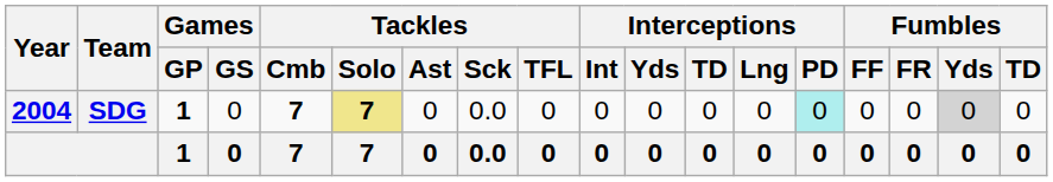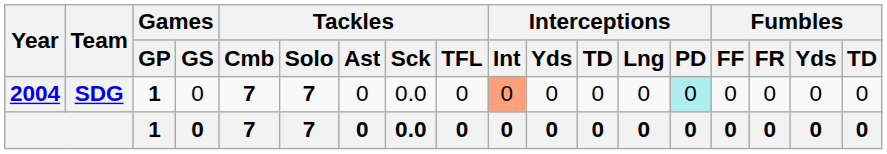SDG | Tackles / Solo: khaki background -> no background
SDG | Interceptions / Int: no background -> lightsalmon background
SDG | Fumbles / Yds: lightgrey background -> no background
